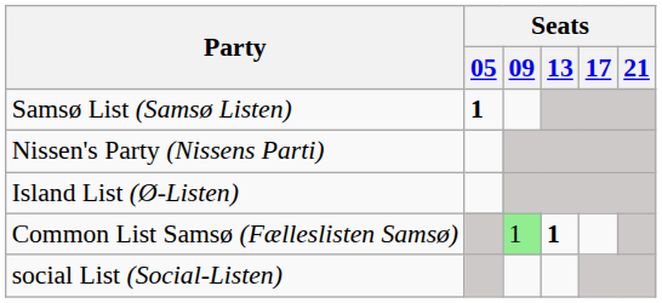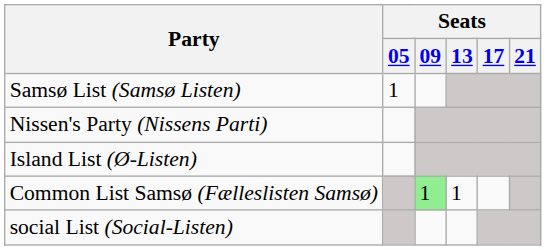Samsø List (Samsø Listen) | Seats / 05: bold -> normal
Common List Samsø (Fælleslisten Samsø) | Seats / 13: bold -> normal
